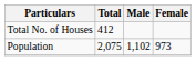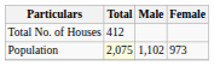Population | Total: no background -> lightyellow background
